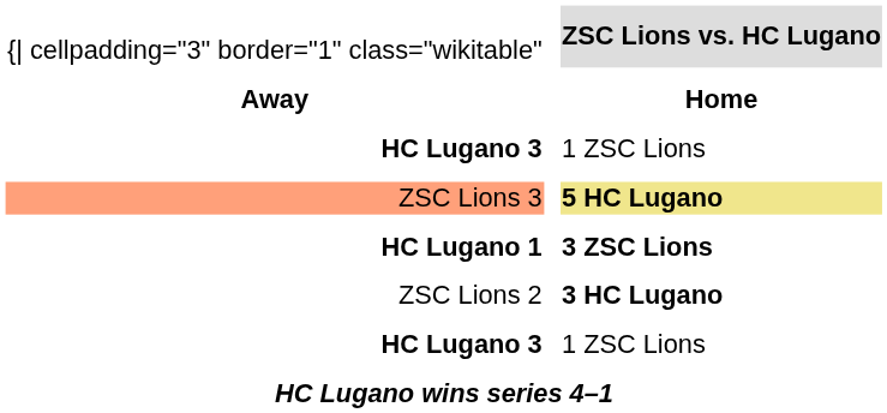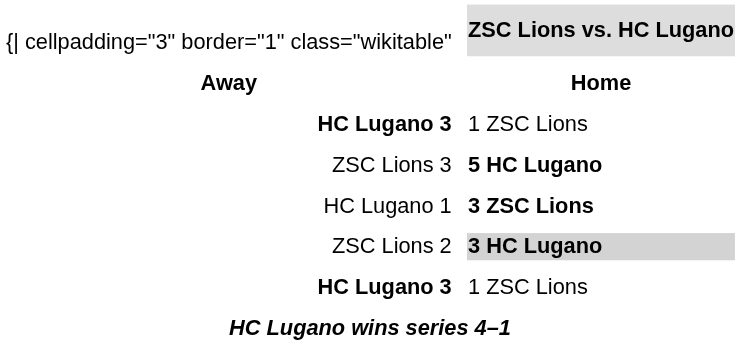ZSC Lions 3 | column 1: lightsalmon background -> no background
ZSC Lions 3 | column 2: khaki background -> no background
HC Lugano 1 | column 1: bold -> normal
ZSC Lions 2 | column 2: no background -> lightgrey background
